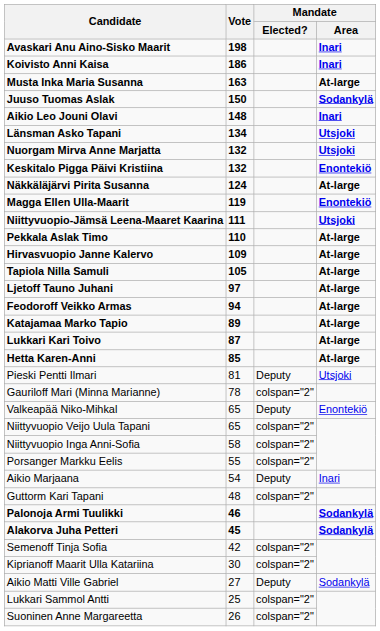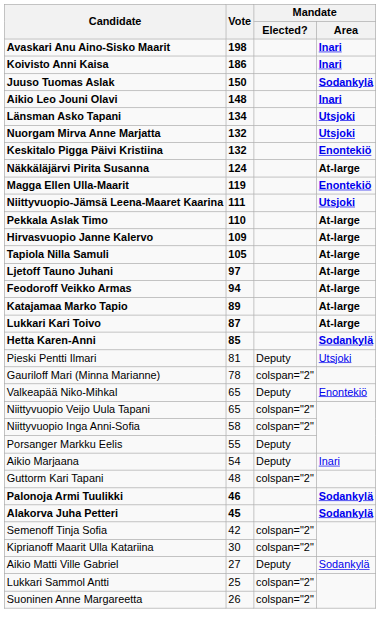- row: Musta Inka Maria Susanna | 163 | At-large
Hetta Karen-Anni | Mandate / Area: At-large -> Sodankylä
Porsanger Markku Eelis | Mandate / Elected?: colspan="2" -> Deputy
